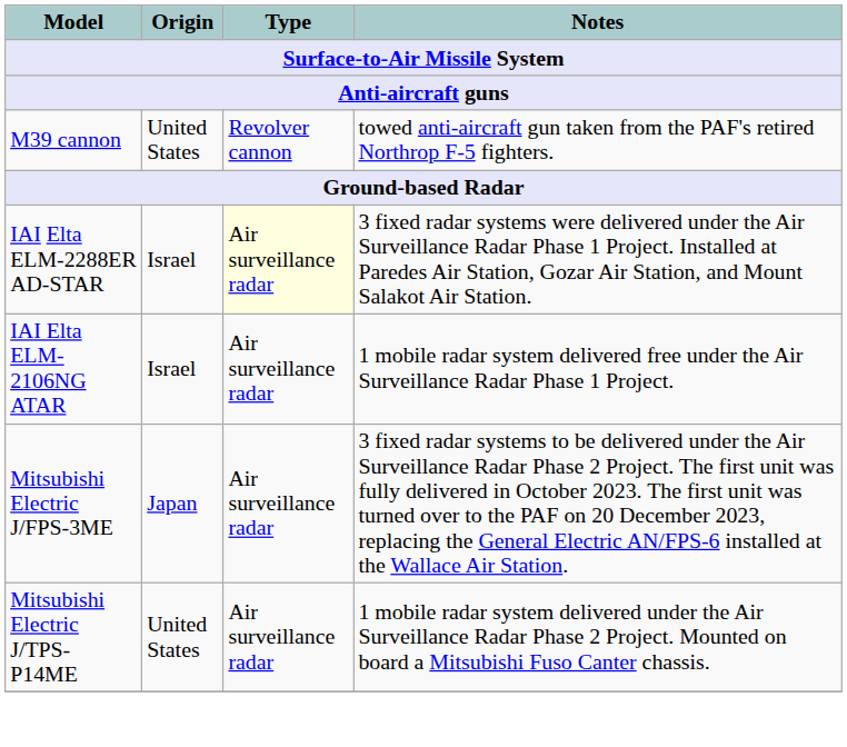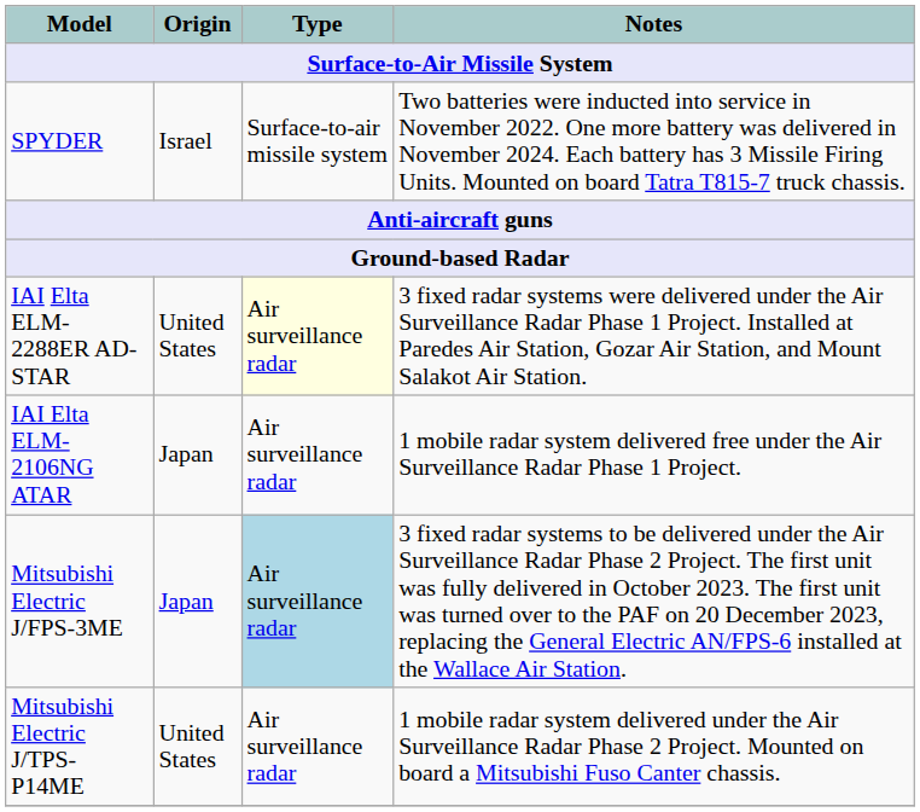+ row: SPYDER | Israel | Surface-to-air missile system | Two batteries were inducted into service in November 2022. One more battery was delivered in November 2024. Each battery has 3 Missile Firing Units. Mounted on board Tatra T815-7 truck chassis.
- row: M39 cannon | United States | Revolver cannon | towed anti-aircraft gun taken from the PAF's retired Northrop F-5 fighters.
IAI Elta ELM-2288ER AD-STAR | Origin: Israel -> United States
IAI Elta ELM-2106NG ATAR | Origin: Israel -> Japan
Mitsubishi Electric J/FPS-3ME | Type: no background -> lightblue background
